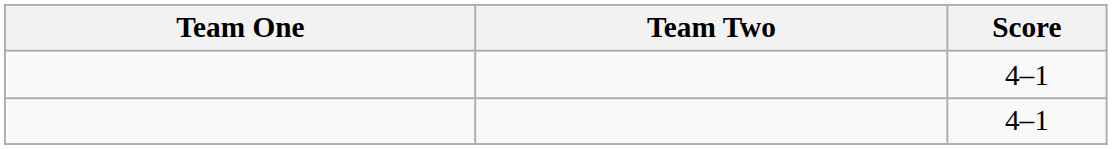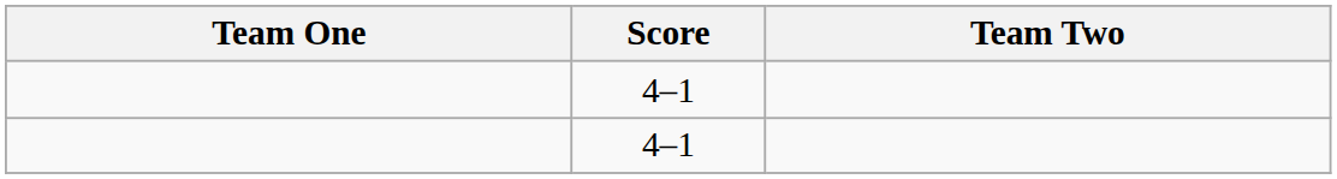columns swapped: Team Two <-> Score
